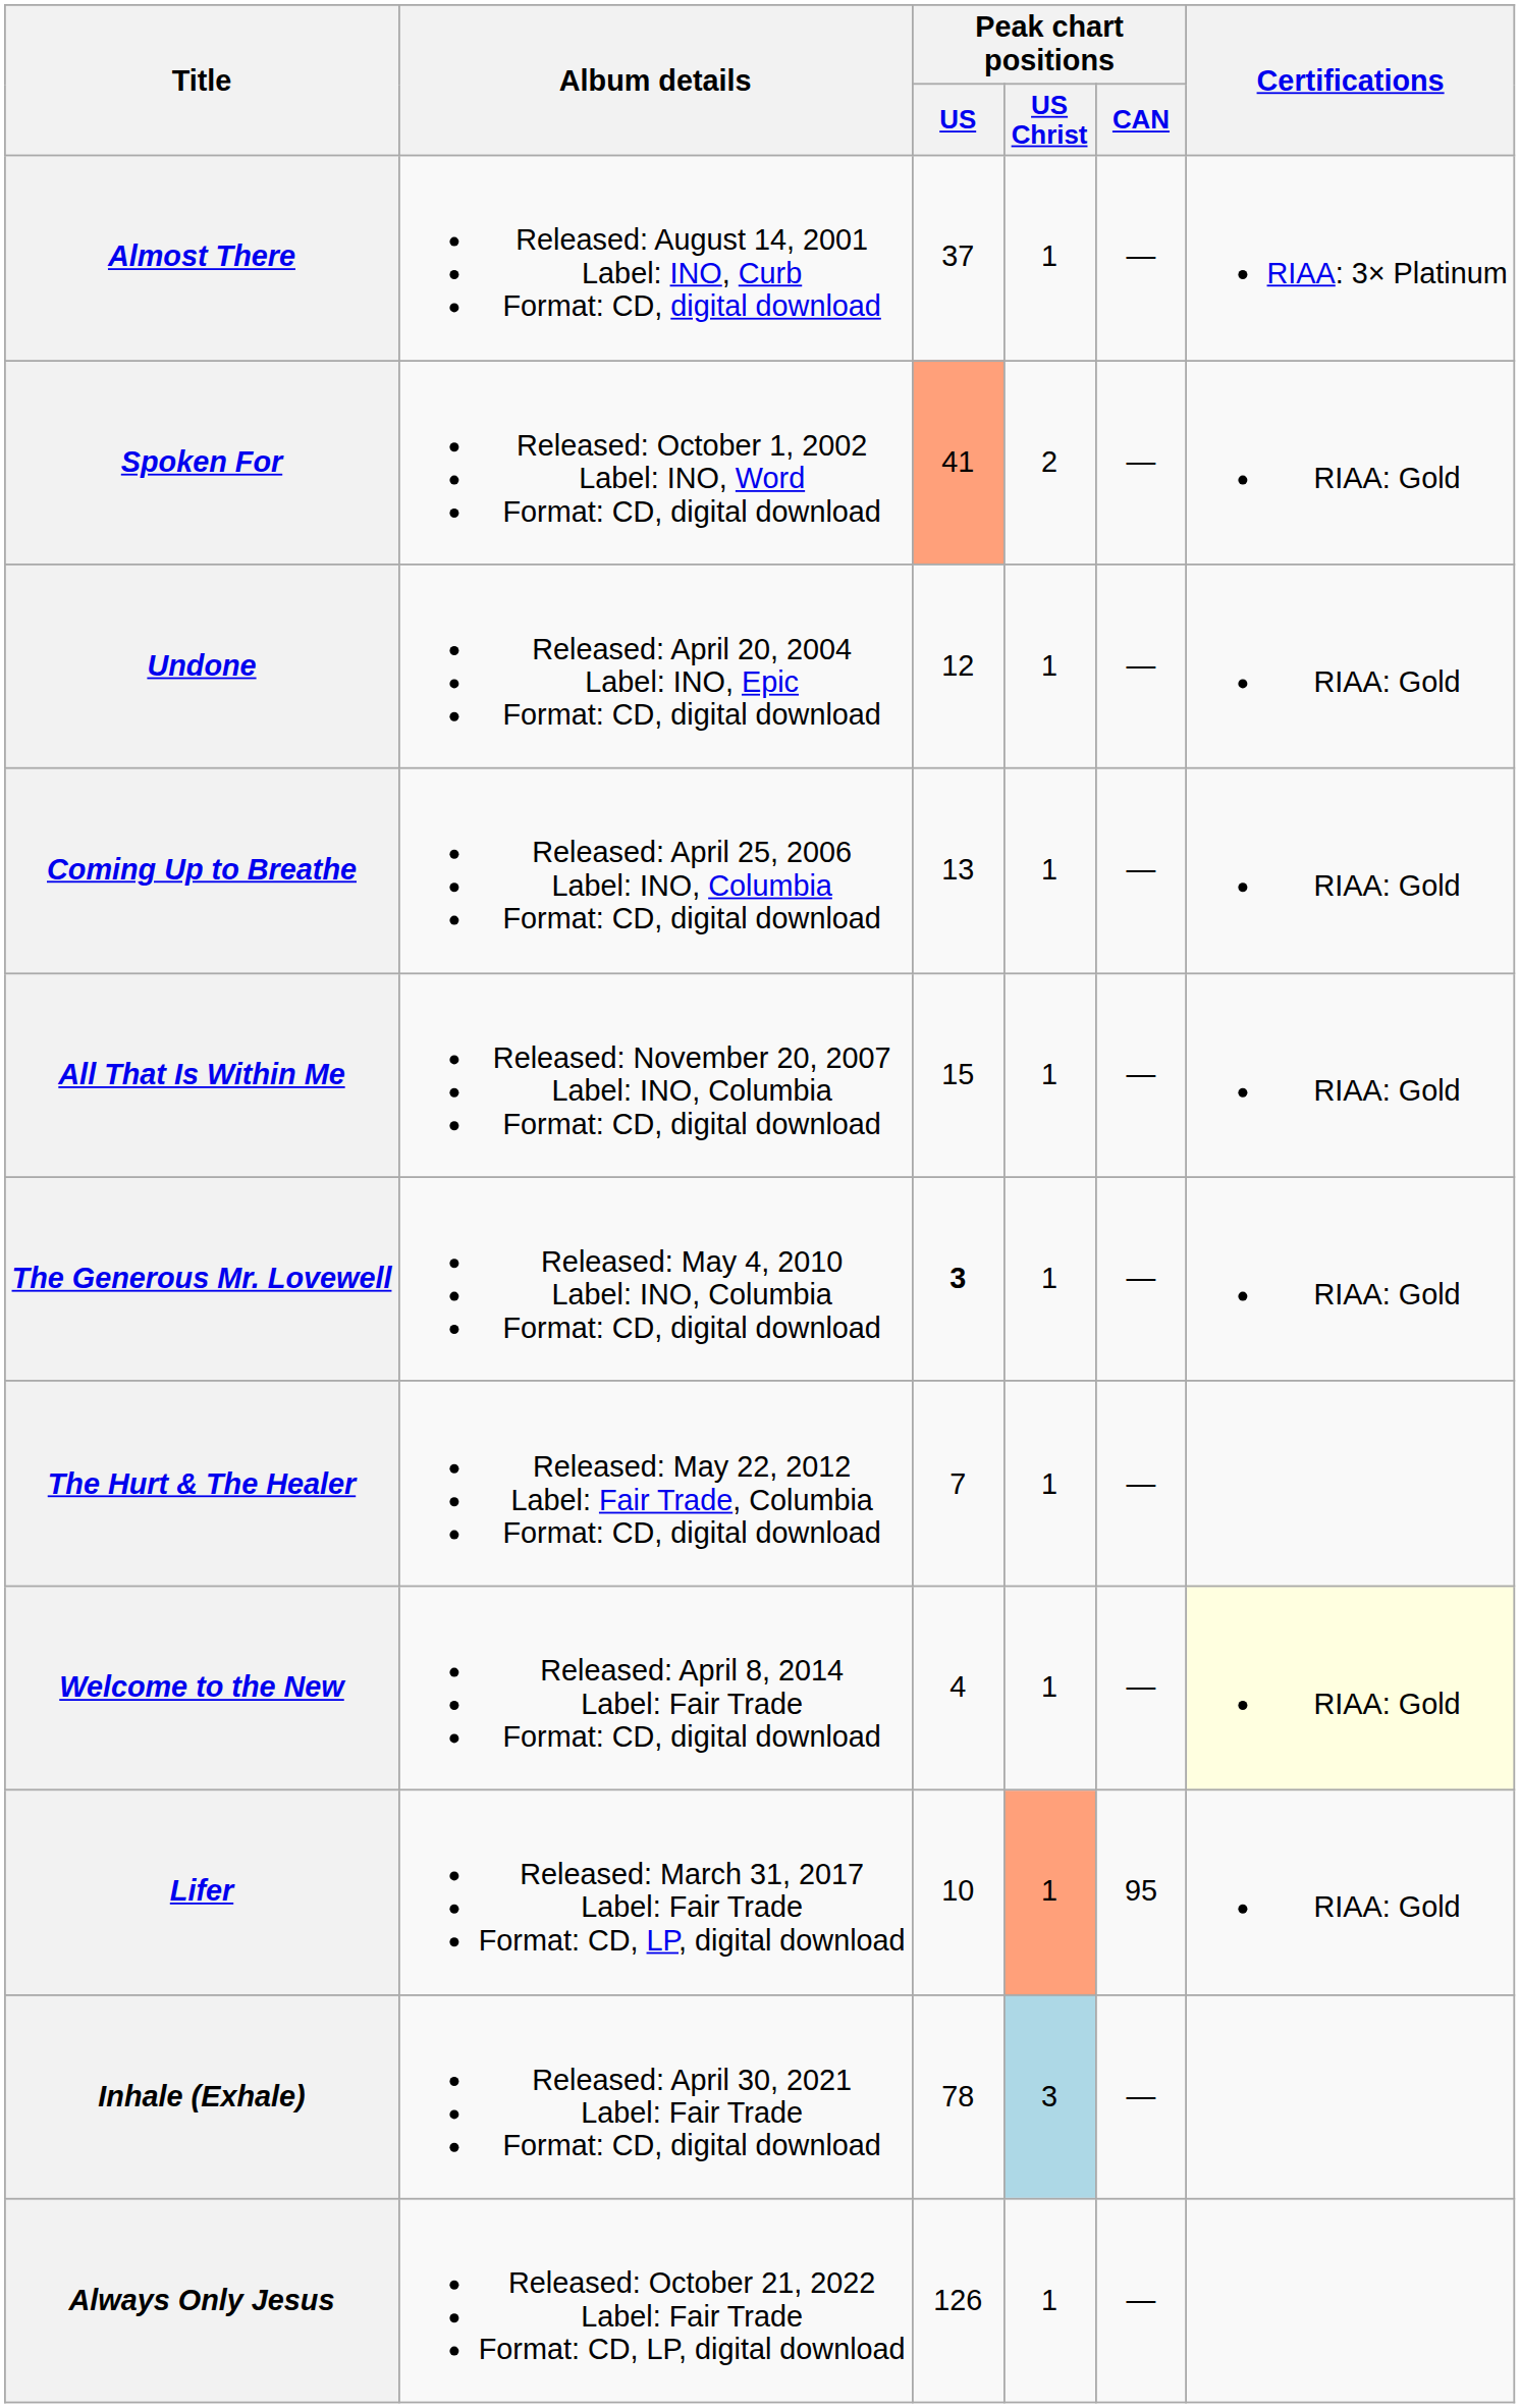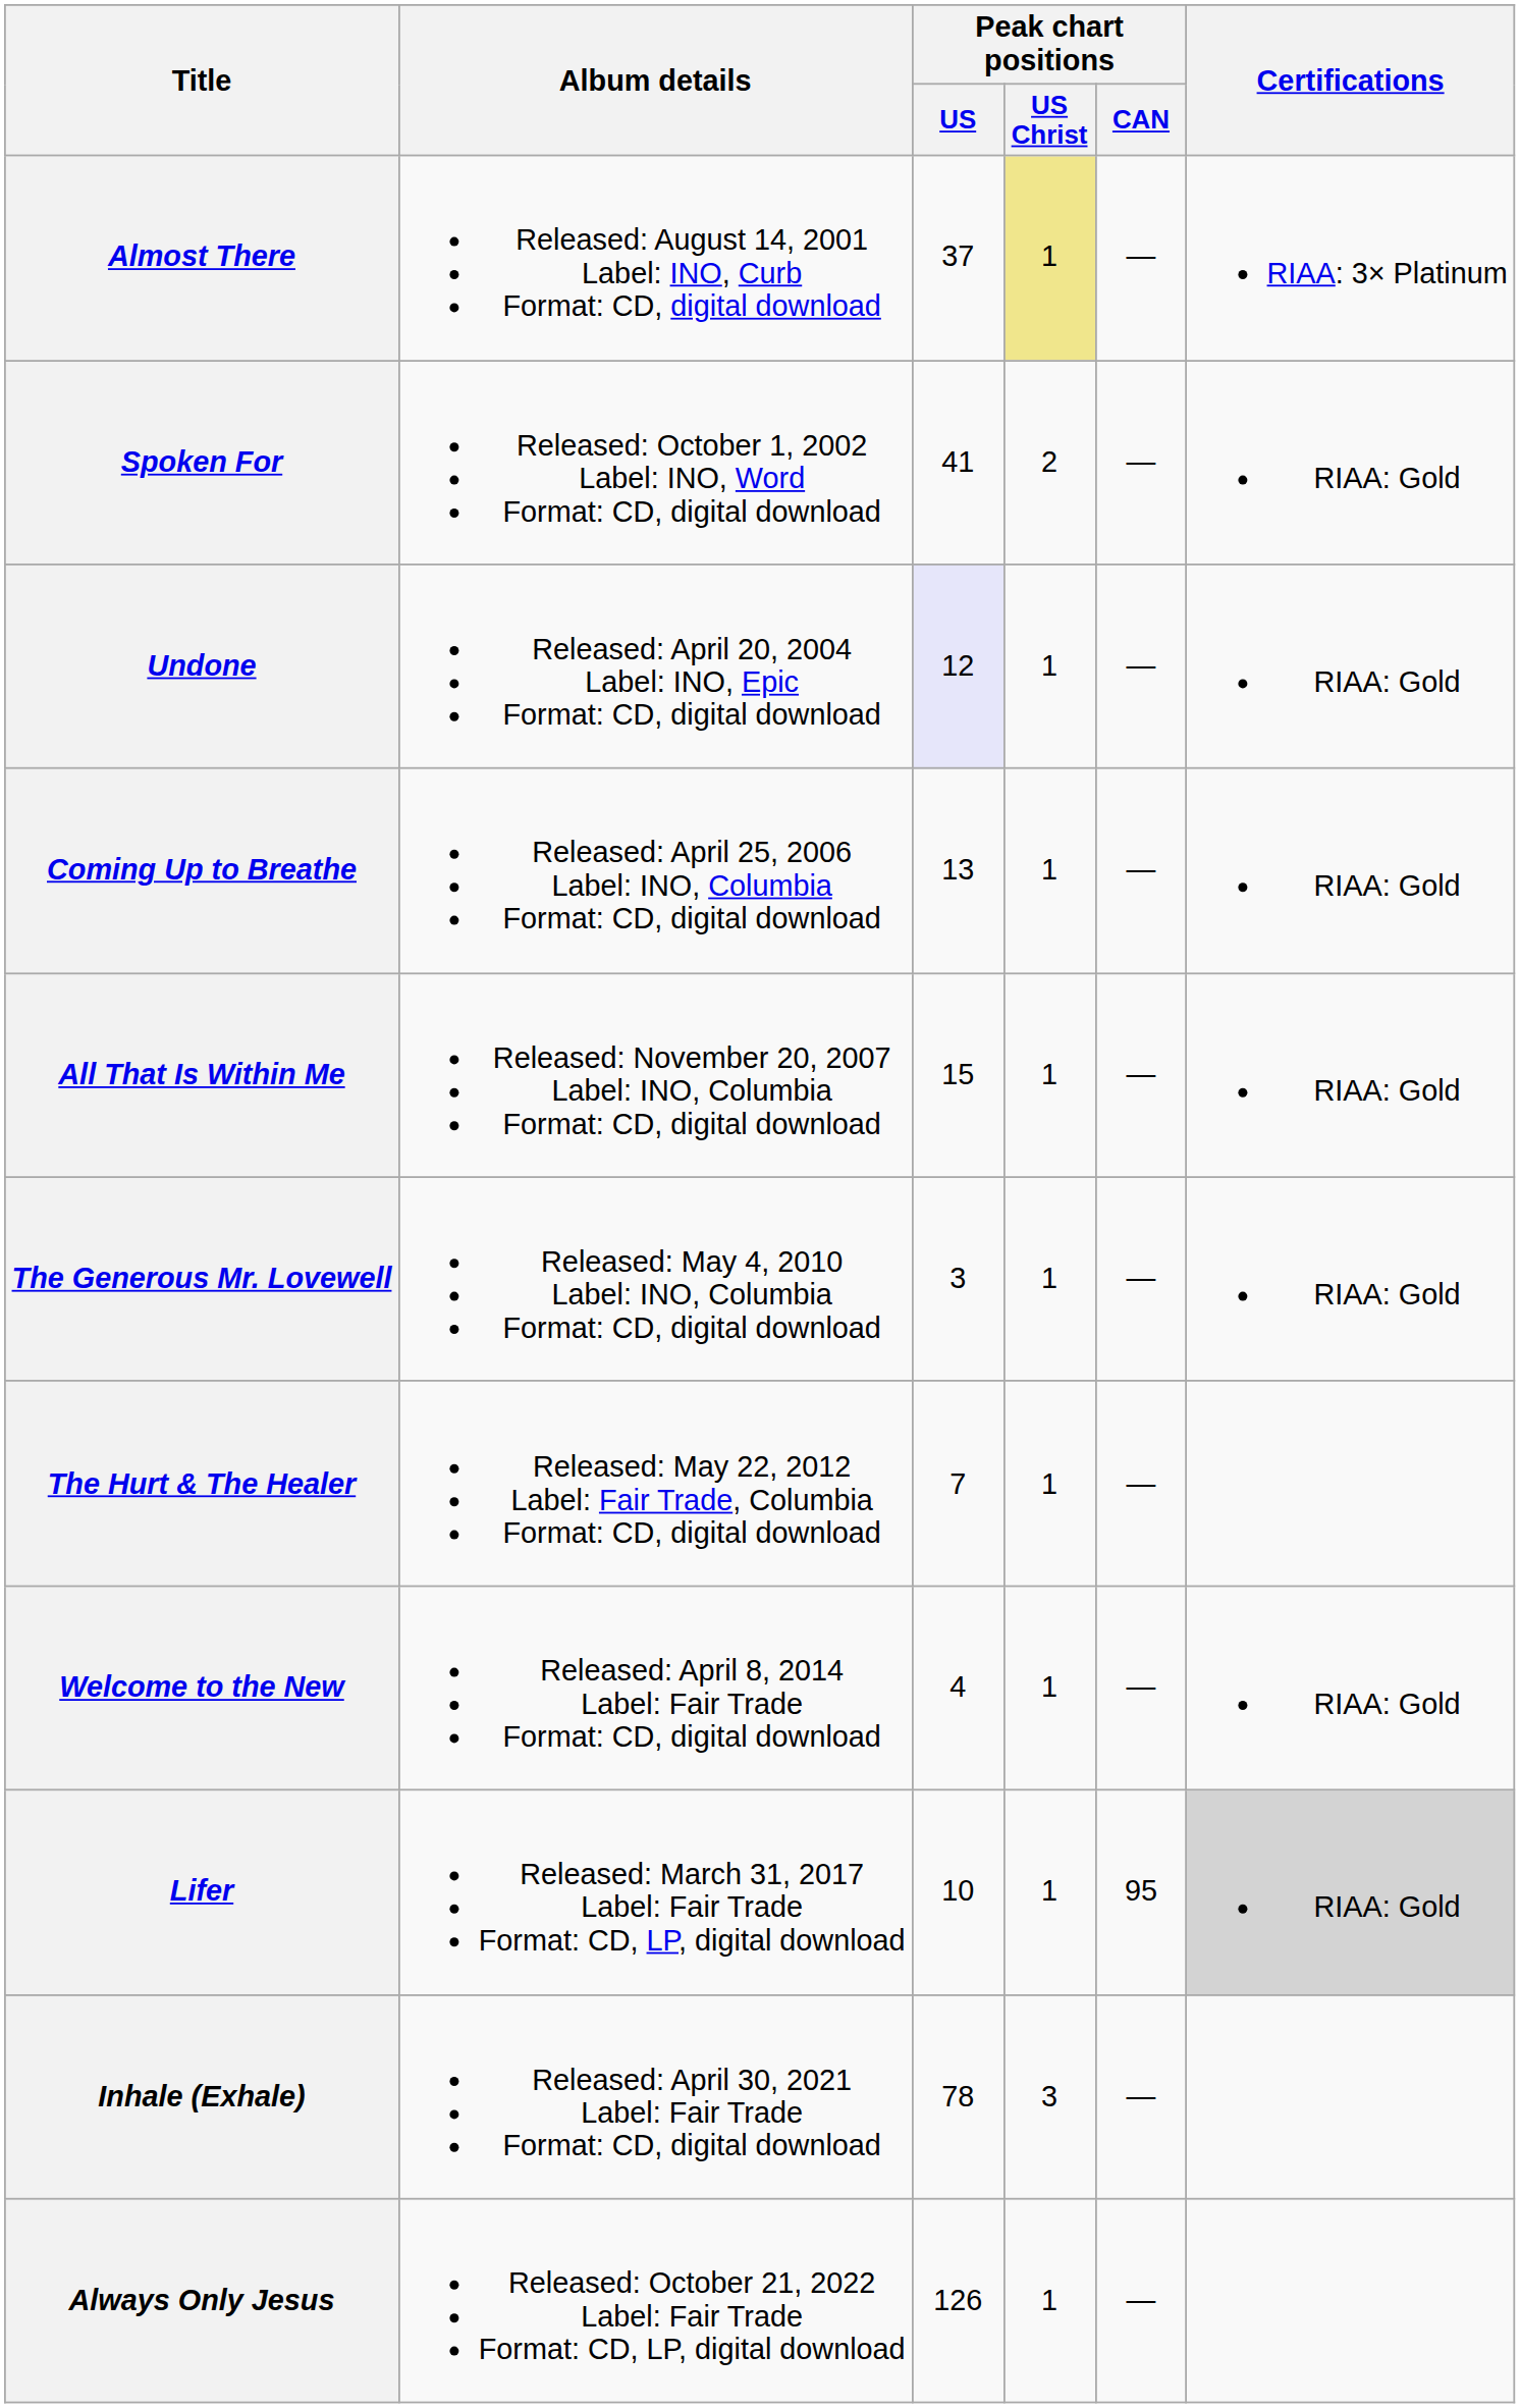Almost There | Peak chart positions / US Christ: no background -> khaki background
Spoken For | Peak chart positions / US: lightsalmon background -> no background
Undone | Peak chart positions / US: no background -> lavender background
The Generous Mr. Lovewell | Peak chart positions / US: bold -> normal
Welcome to the New | Certifications: lightyellow background -> no background
Lifer | Peak chart positions / US Christ: lightsalmon background -> no background
Lifer | Certifications: no background -> lightgrey background
Inhale (Exhale) | Peak chart positions / US Christ: lightblue background -> no background
